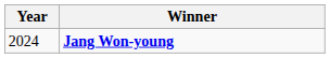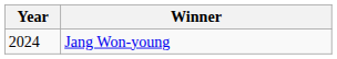Jang Won-young | Winner: bold -> normal
